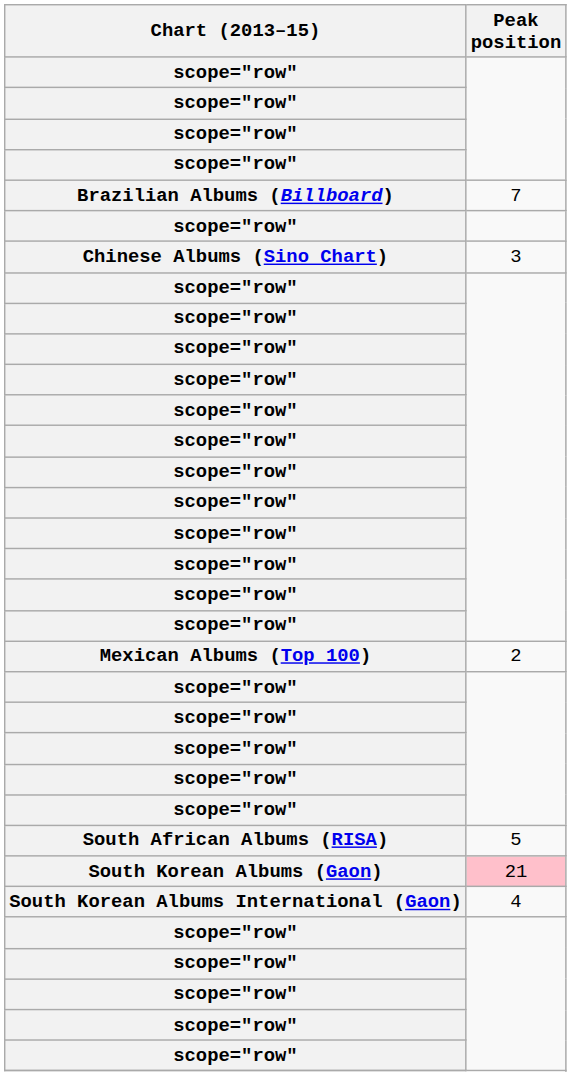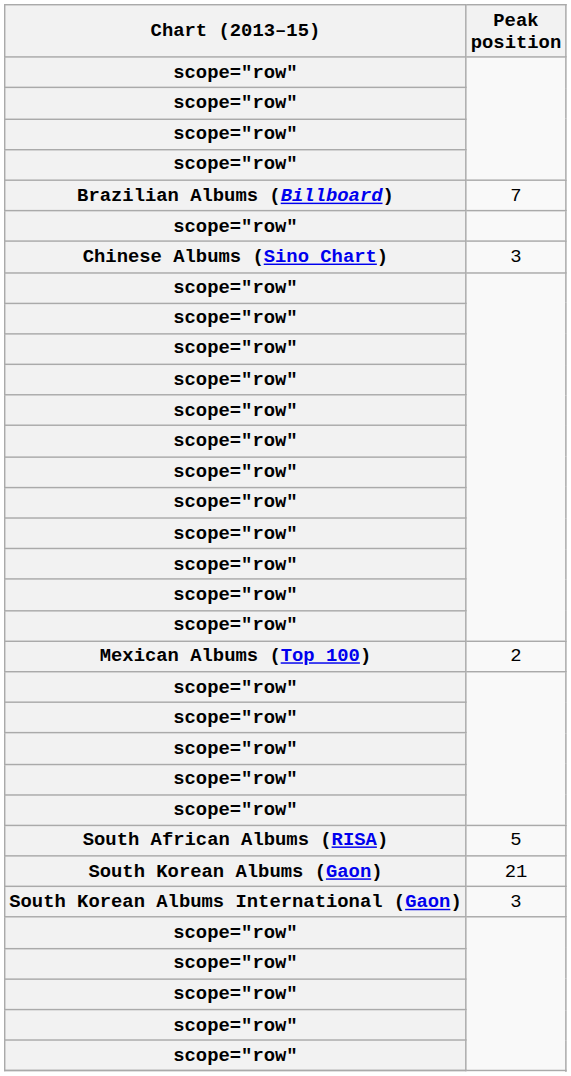South Korean Albums (Gaon) | Peak position: pink background -> no background
South Korean Albums International (Gaon) | Peak position: 4 -> 3
